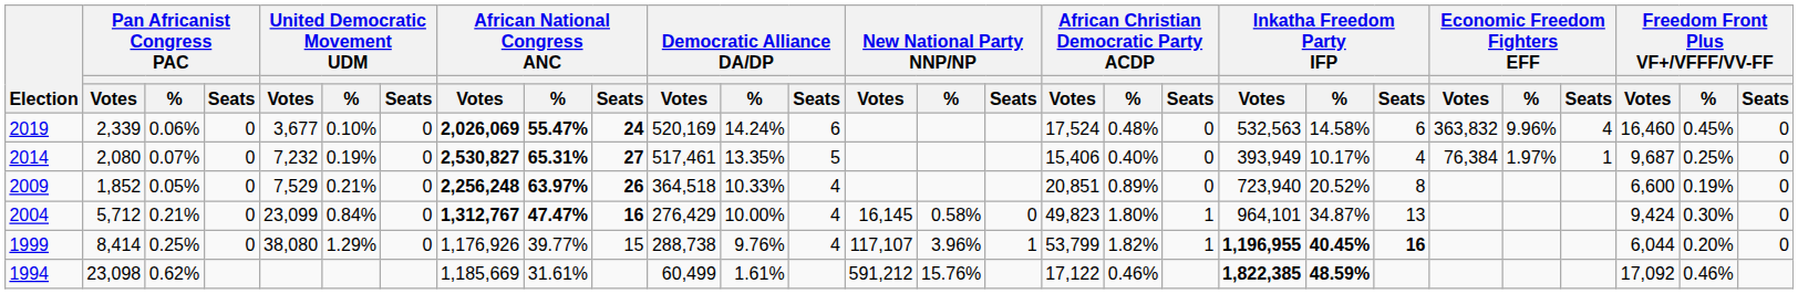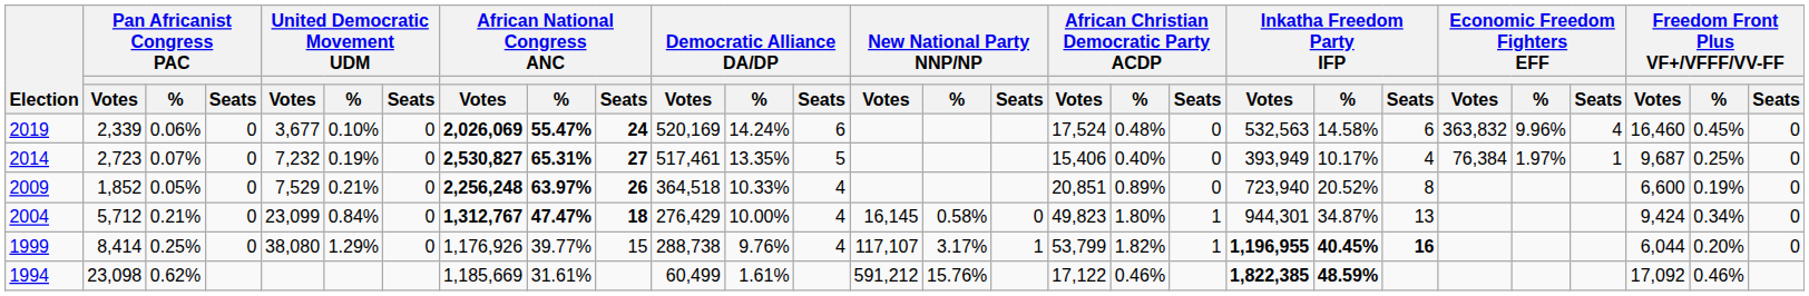2014 | Pan Africanist Congress PAC / Votes: 2,080 -> 2,723
2004 | African National Congress ANC / Seats: 16 -> 18
2004 | Inkatha Freedom Party IFP / Votes: 964,101 -> 944,301
2004 | Freedom Front Plus VF+/VFFF/VV-FF / %: 0.30% -> 0.34%
1999 | New National Party NNP/NP / %: 3.96% -> 3.17%
